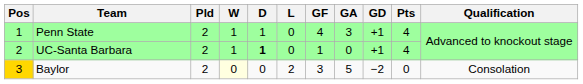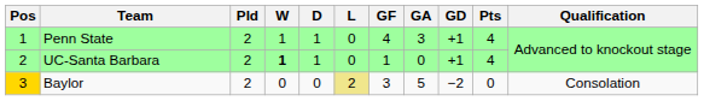UC-Santa Barbara | W: normal -> bold
UC-Santa Barbara | D: bold -> normal
Baylor | W: lightyellow background -> no background
Baylor | L: no background -> khaki background
